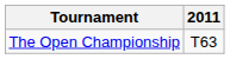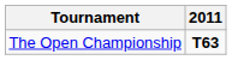The Open Championship | 2011: normal -> bold
